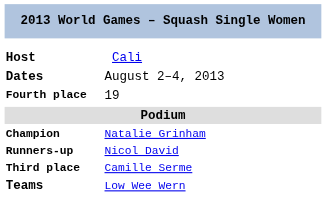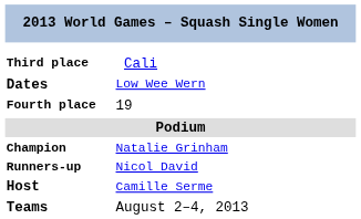row 2 | column 1: Host -> Third place
row 3 | column 2: August 2–4, 2013 -> Low Wee Wern
row 8 | column 1: Third place -> Host
row 9 | column 2: Low Wee Wern -> August 2–4, 2013
